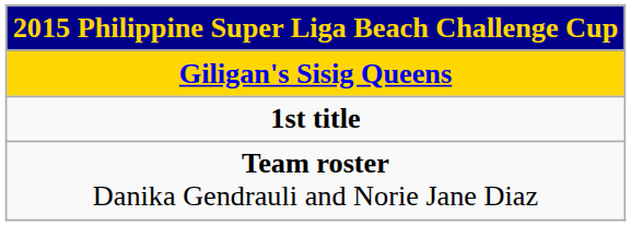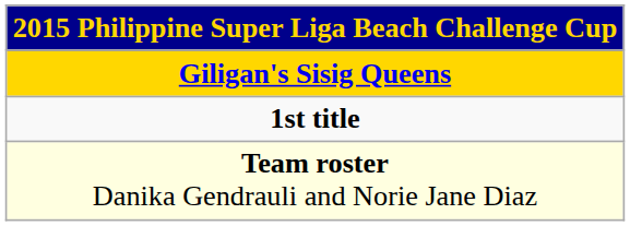row 4 | column 1: no background -> lightyellow background
